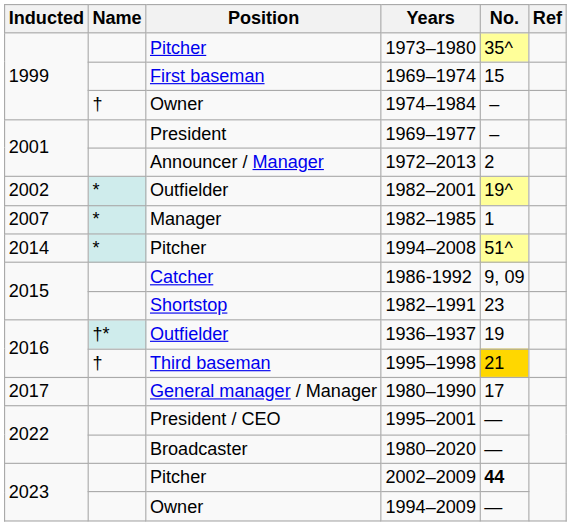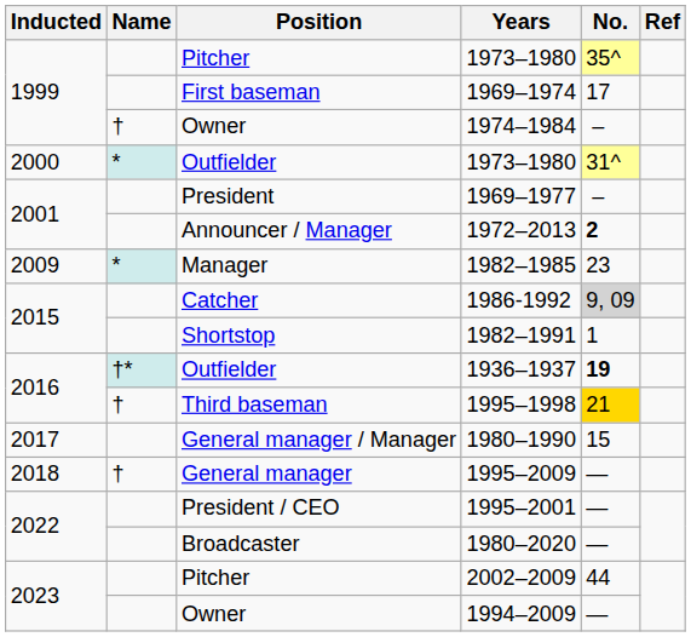1969–1974 | No.: 15 -> 17
+ row: 2000 | * | Outfielder | 1973–1980 | 31^
1972–2013 | No.: normal -> bold
- row: 2002 | * | Outfielder | 1982–2001 | 19^
1982–1985 | Inducted: 2007 -> 2009
1982–1985 | No.: 1 -> 23
- row: 2014 | * | Pitcher | 1994–2008 | 51^
1986-1992 | No.: no background -> lightgrey background
1982–1991 | No.: 23 -> 1
1936–1937 | No.: normal -> bold
1980–1990 | No.: 17 -> 15
+ row: 2018 | † | General manager | 1995–2009 | —
2002–2009 | No.: bold -> normal
